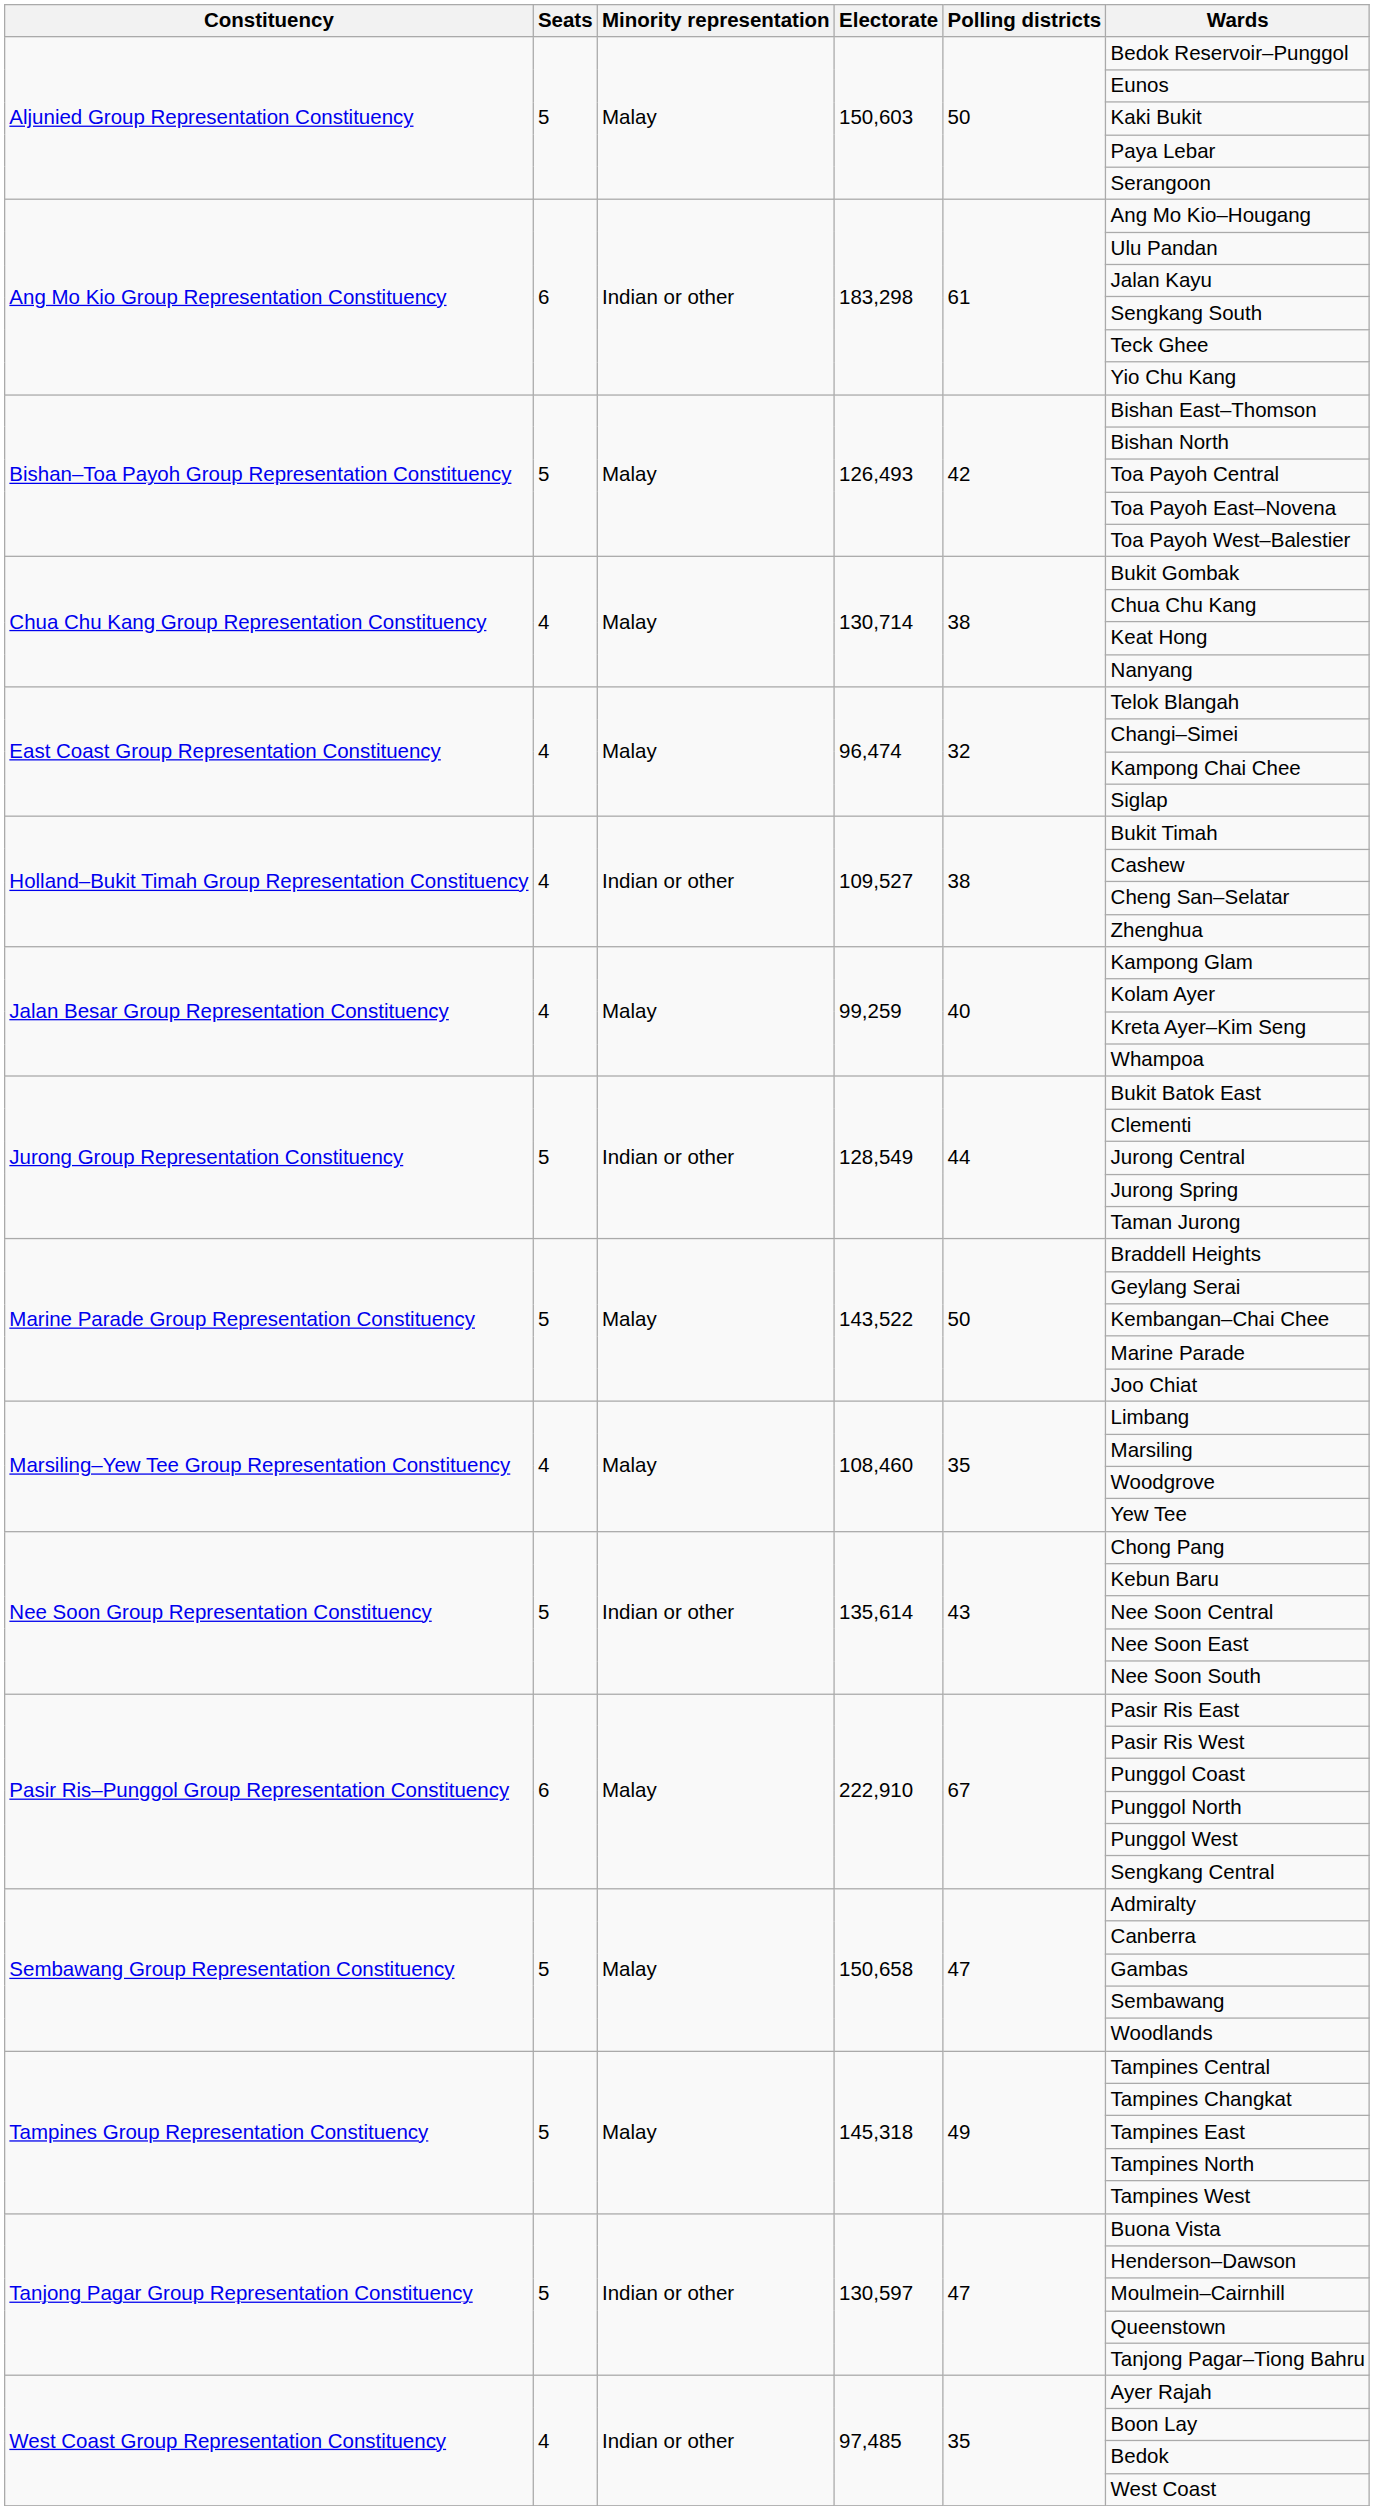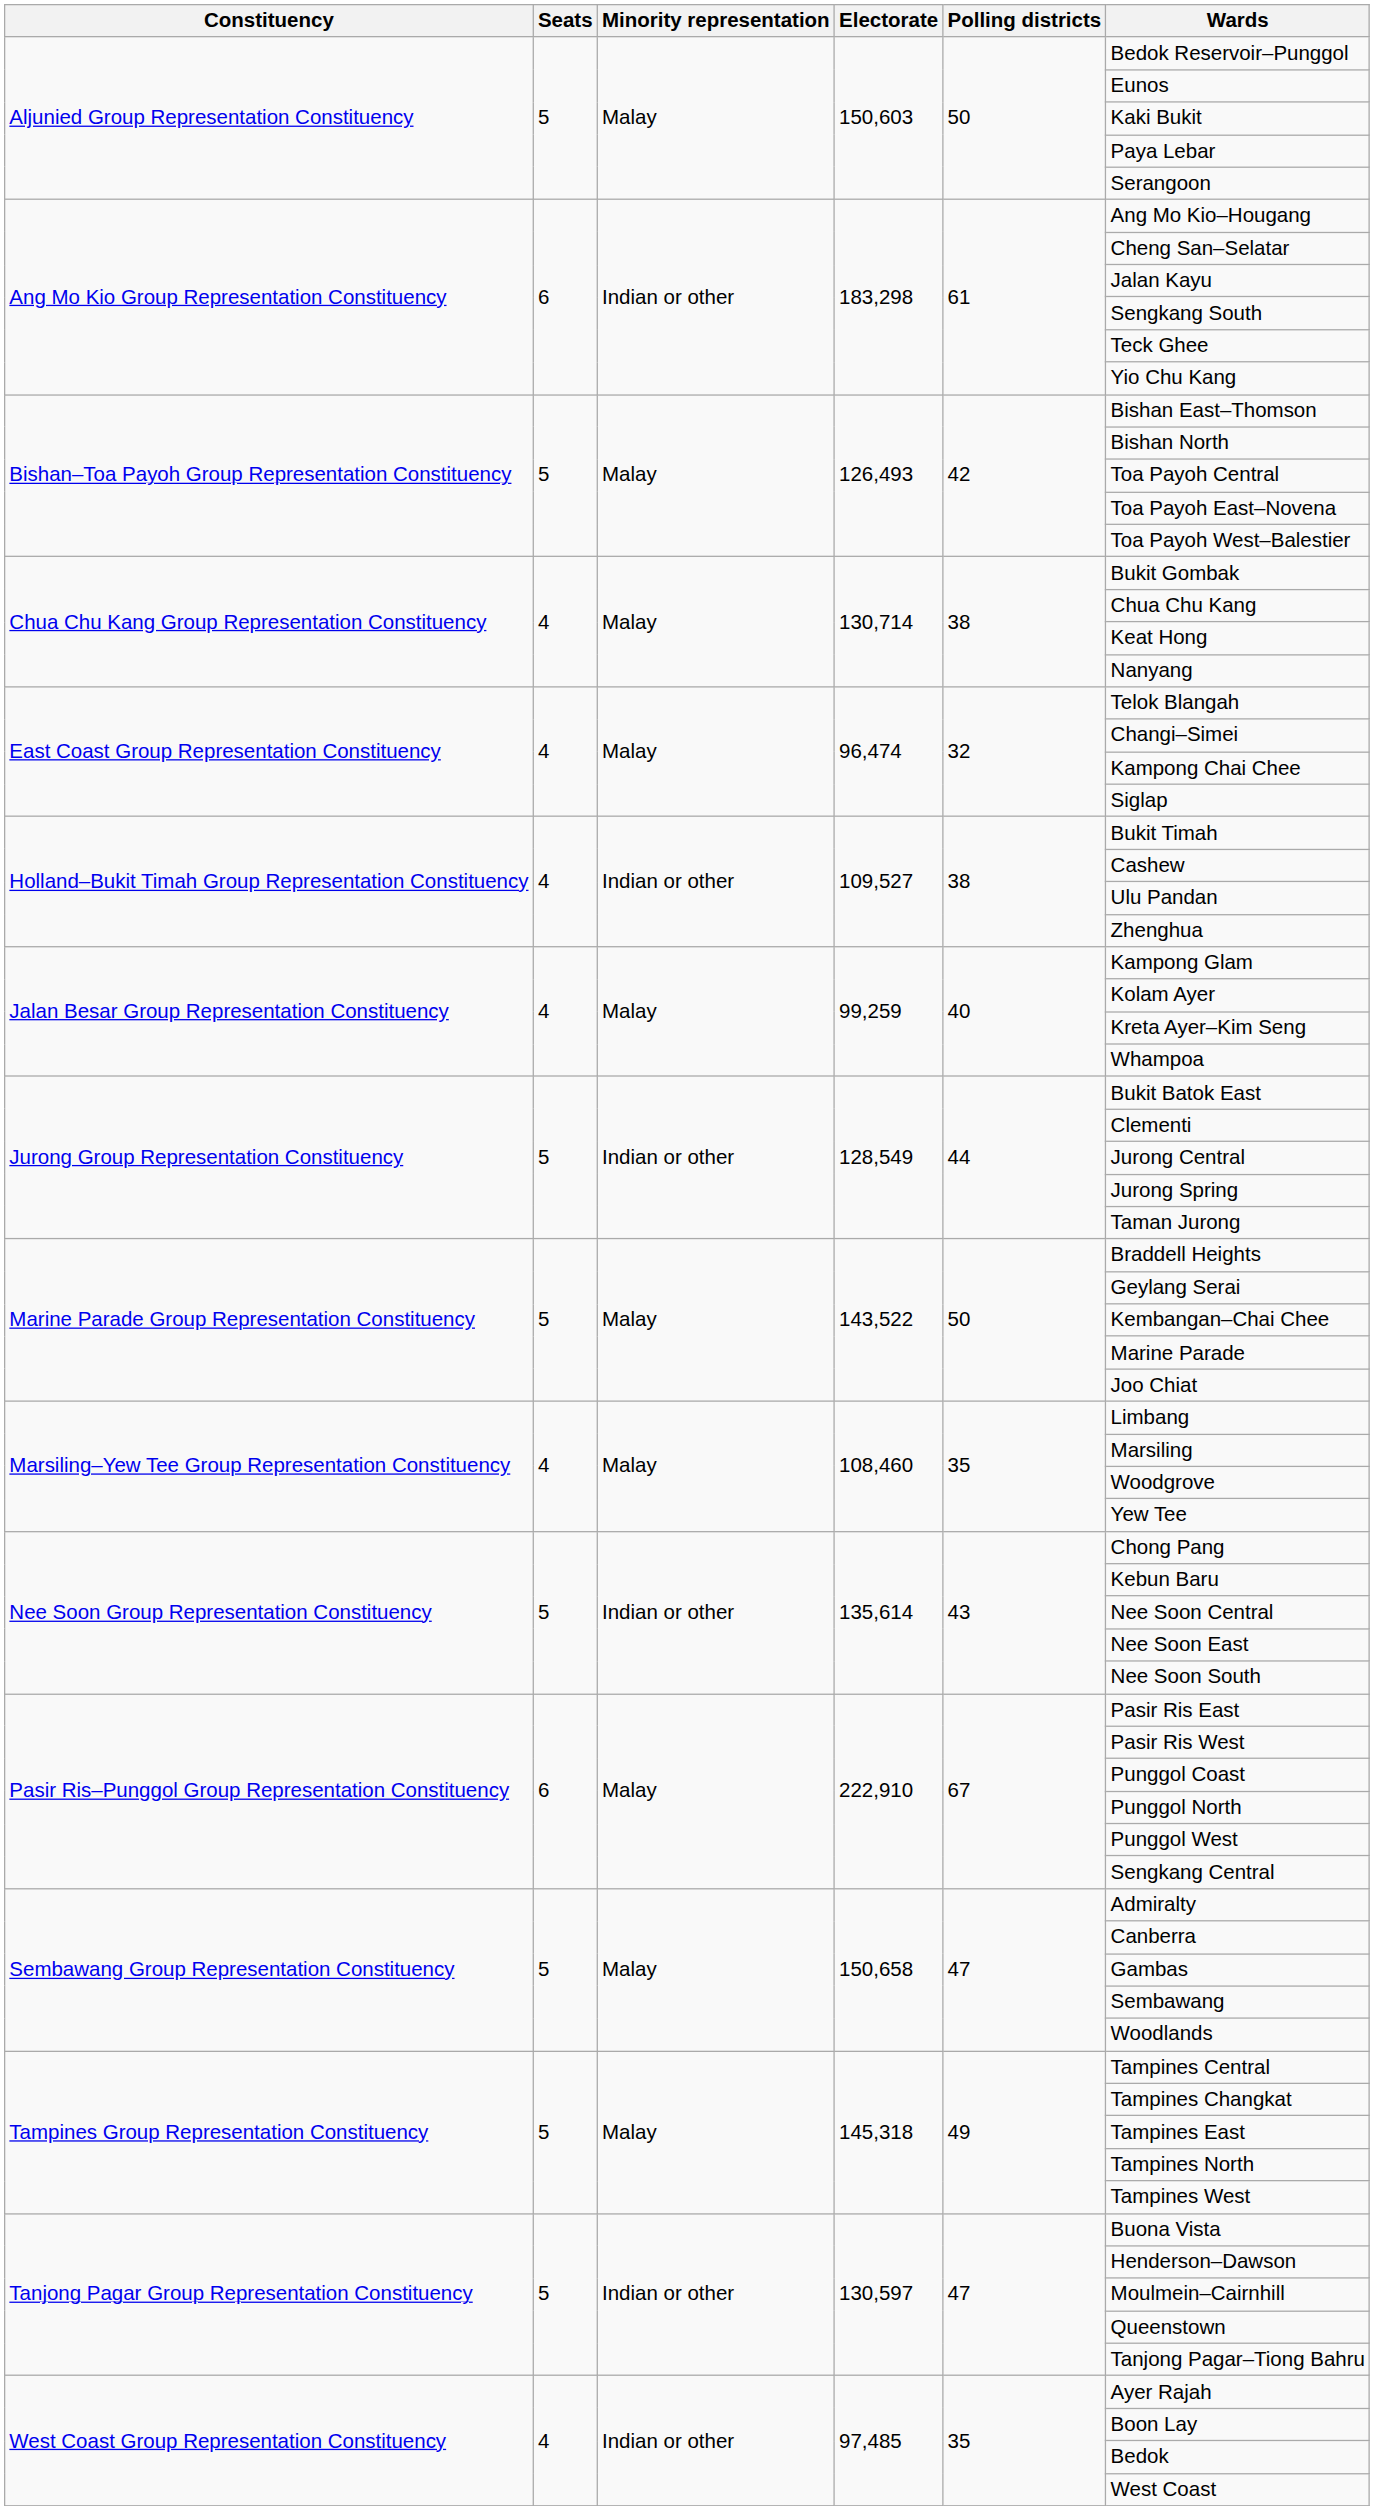row 8 | Wards: Ulu Pandan -> Cheng San–Selatar
row 28 | Wards: Cheng San–Selatar -> Ulu Pandan
